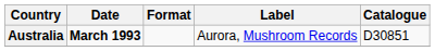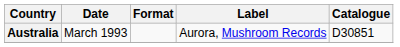Australia | Date: bold -> normal
